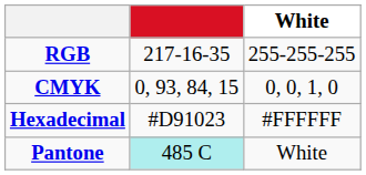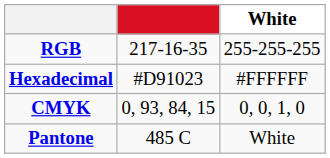rows swapped: Hexadecimal <-> CMYK
Pantone | column 2: paleturquoise background -> no background
